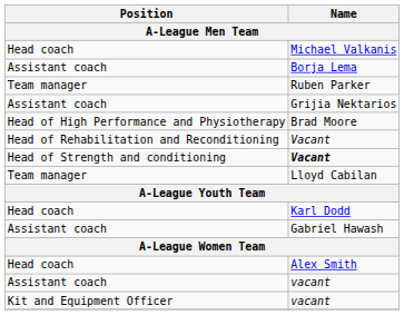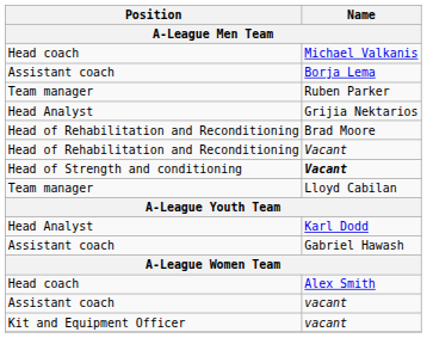row 6 | Position: Assistant coach -> Head Analyst
row 7 | Position: Head of High Performance and Physiotherapy -> Head of Rehabilitation and Reconditioning
row 12 | Position: Head coach -> Head Analyst
